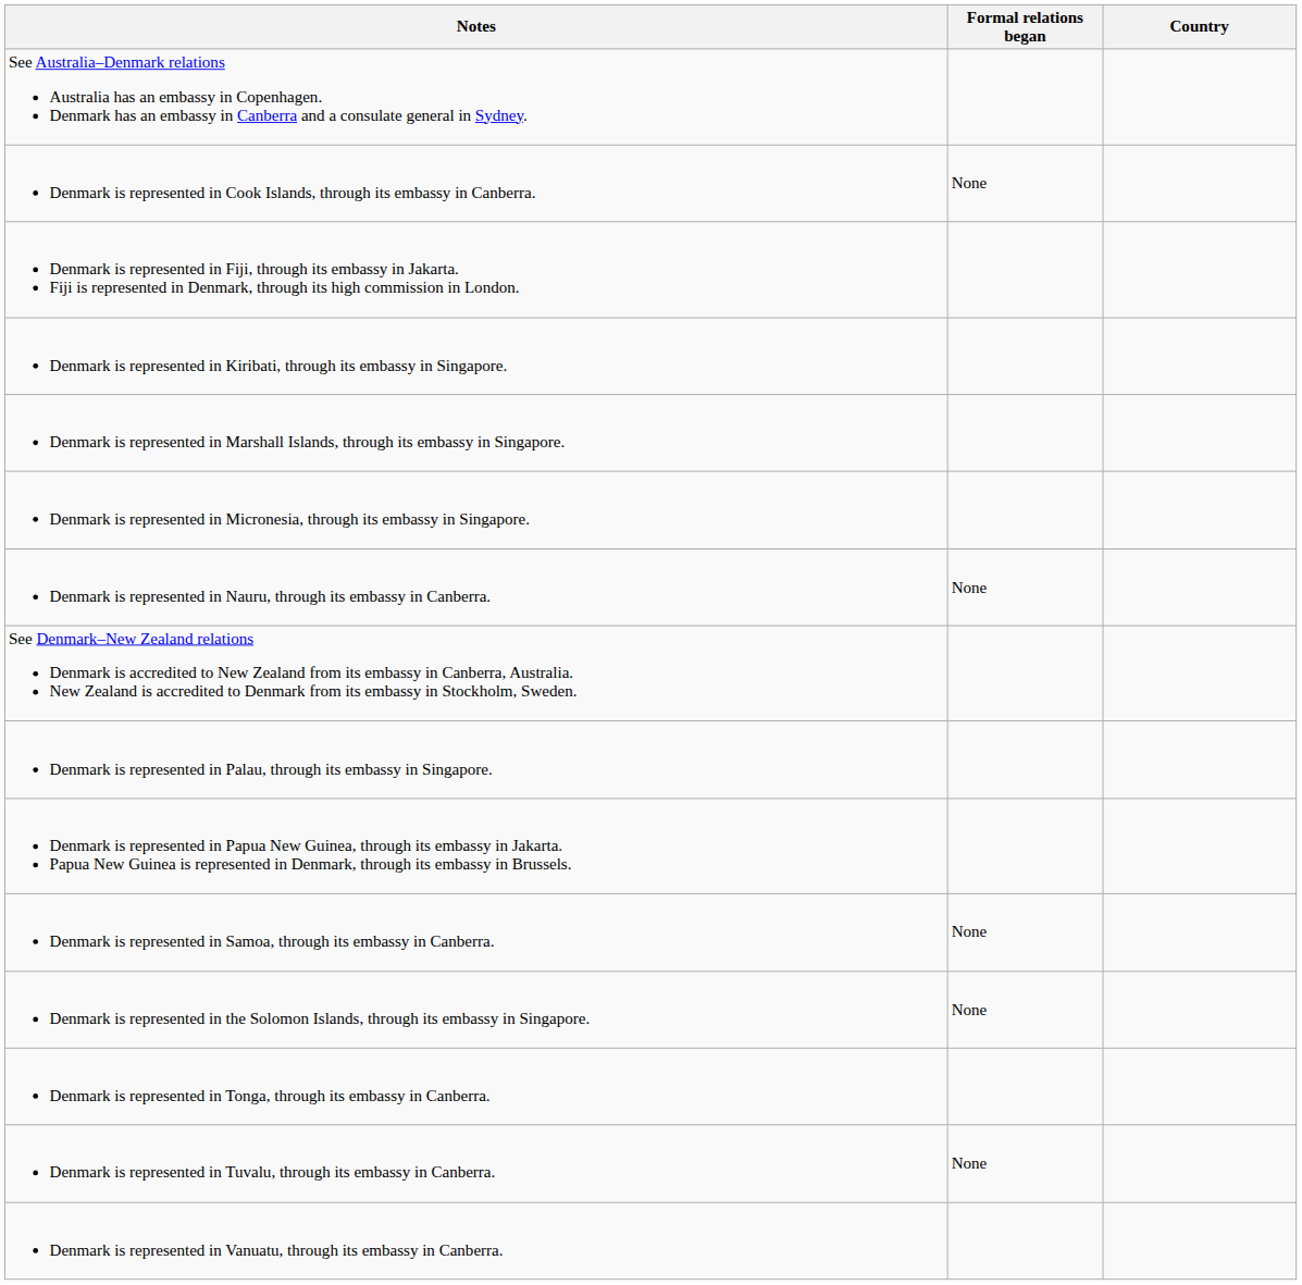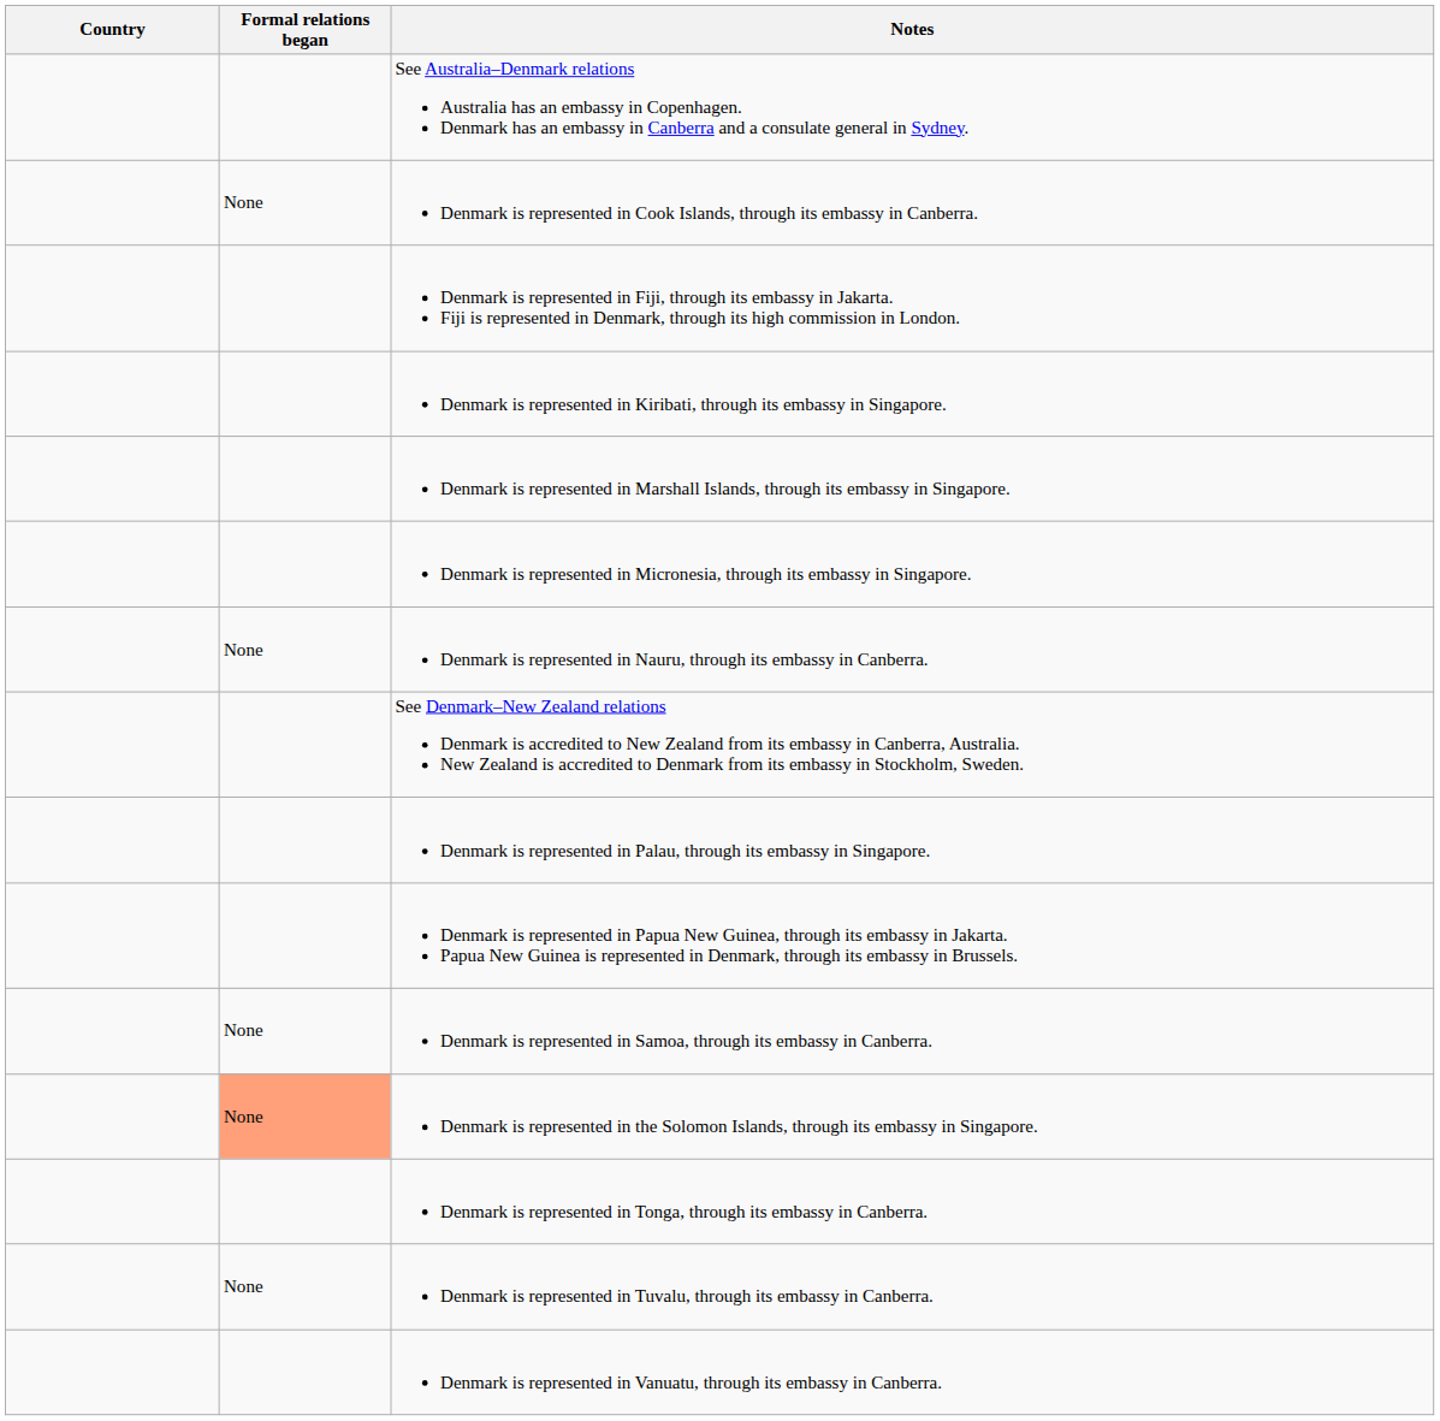columns swapped: Country <-> Notes
row 13 | Formal relations began: no background -> lightsalmon background
